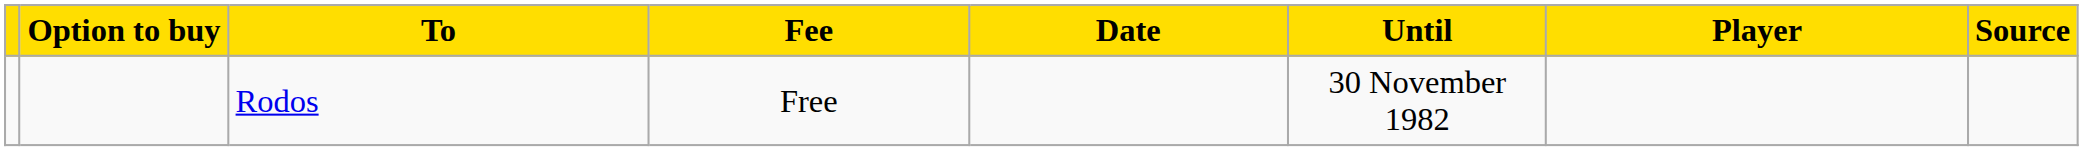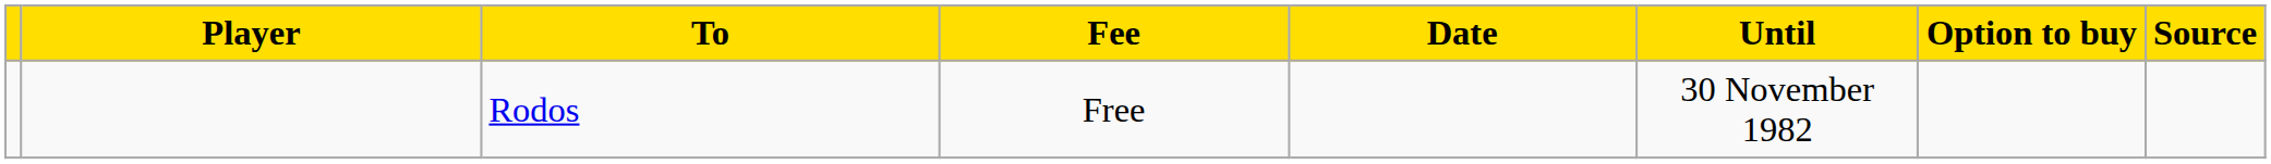columns swapped: Player <-> Option to buy
